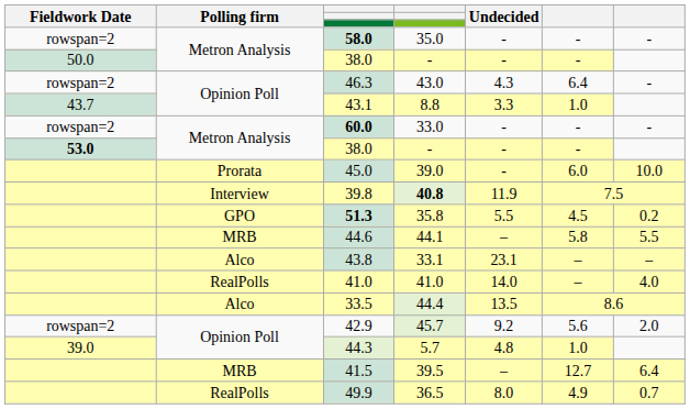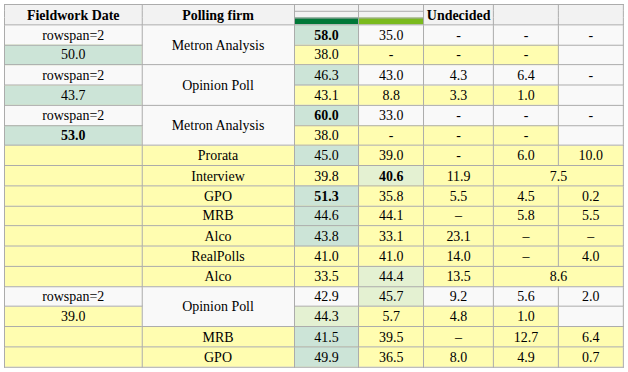39.8 | column 4: 40.8 -> 40.6
49.9 | Polling firm: RealPolls -> GPO
